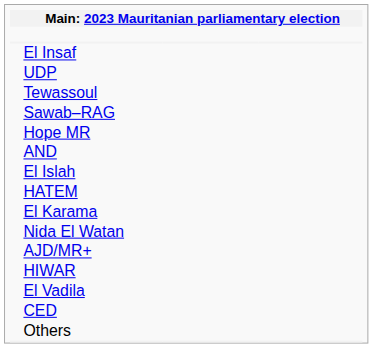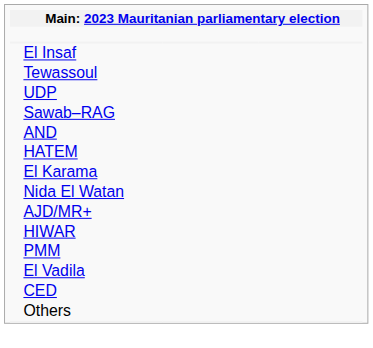rows swapped: Tewassoul <-> UDP
- row: Hope MR
- row: El Islah
+ row: PMM
